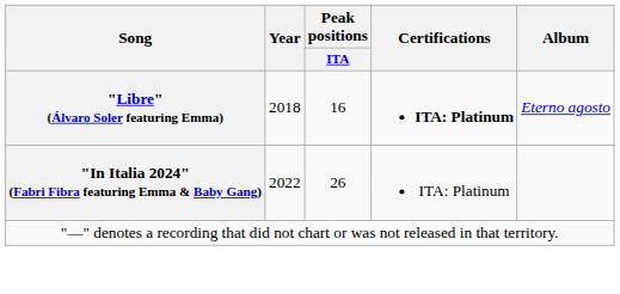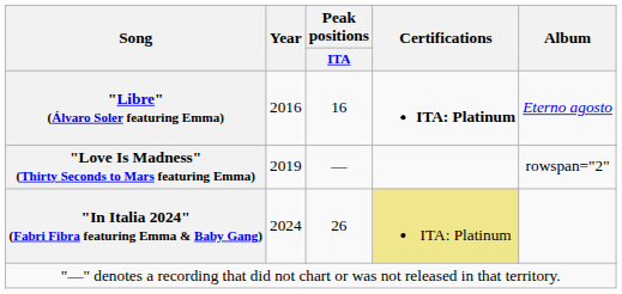"Libre" (Álvaro Soler featuring Emma) | Year: 2018 -> 2016
+ row: "Love Is Madness" (Thirty Seconds to Mars featuring Emma) | 2019 | — | rowspan="2"
"In Italia 2024" (Fabri Fibra featuring Emma & Baby Gang) | Year: 2022 -> 2024
"In Italia 2024" (Fabri Fibra featuring Emma & Baby Gang) | Certifications: no background -> khaki background
